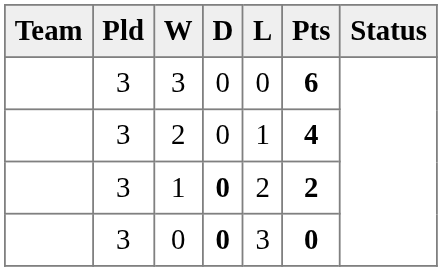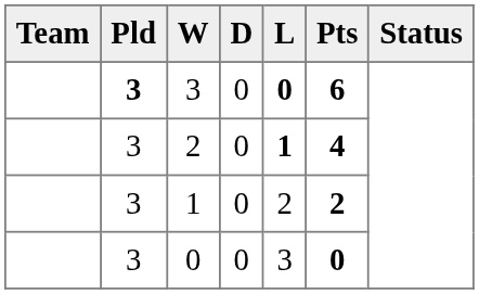row 2 | Pld: normal -> bold
row 2 | L: normal -> bold
row 3 | L: normal -> bold
row 4 | D: bold -> normal
row 5 | D: bold -> normal
